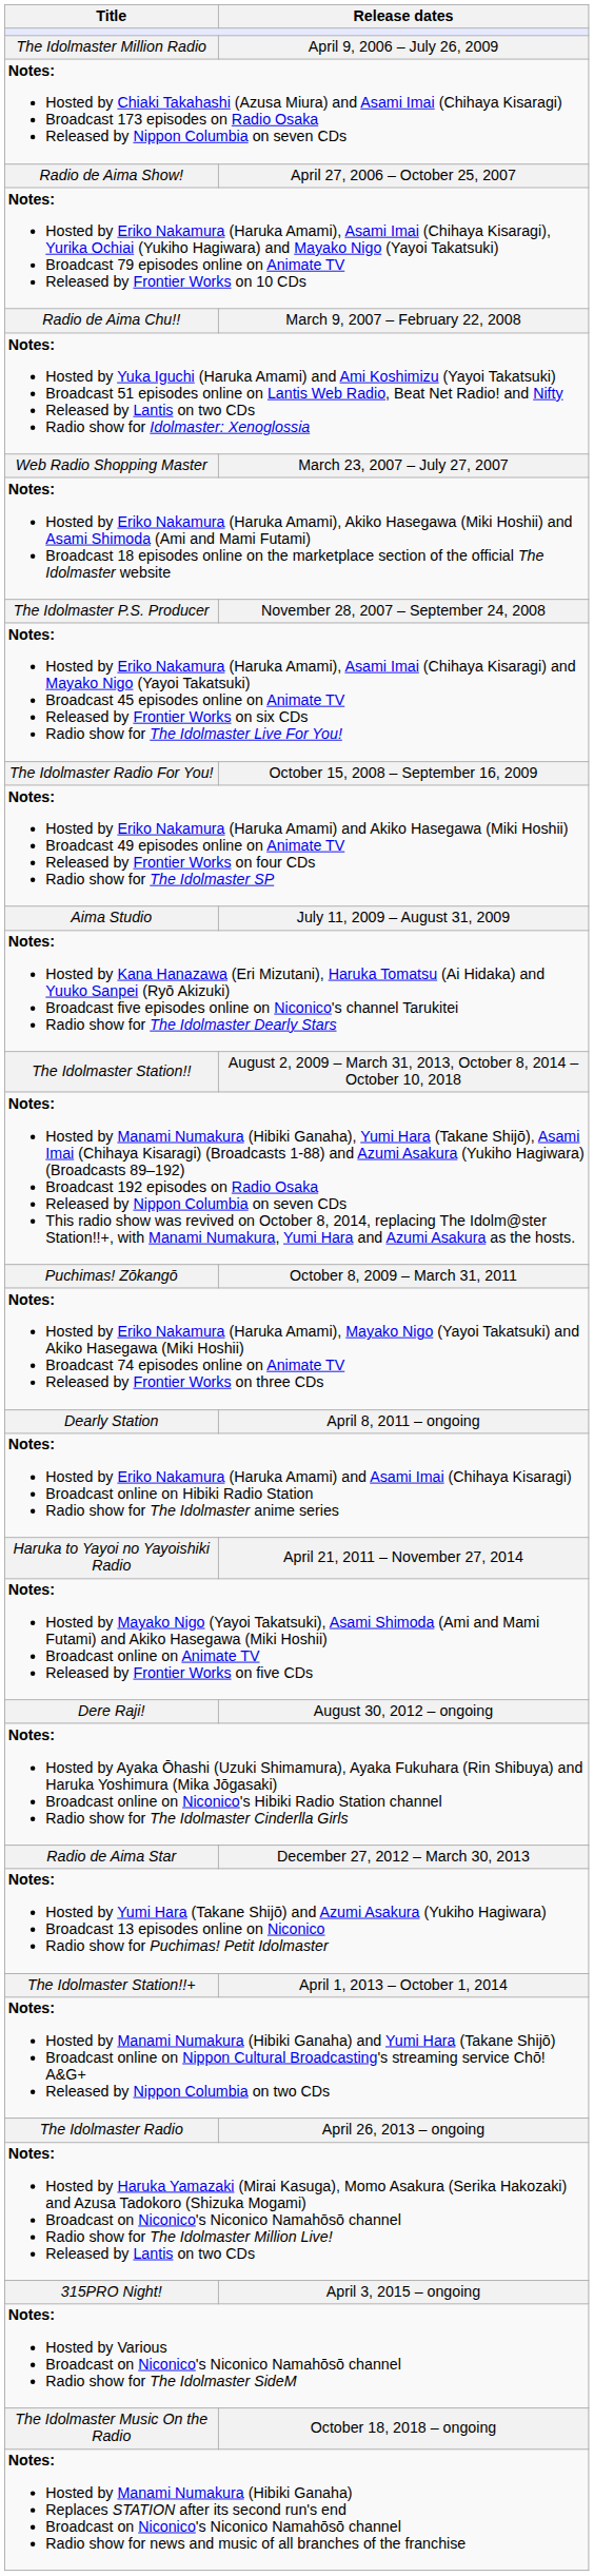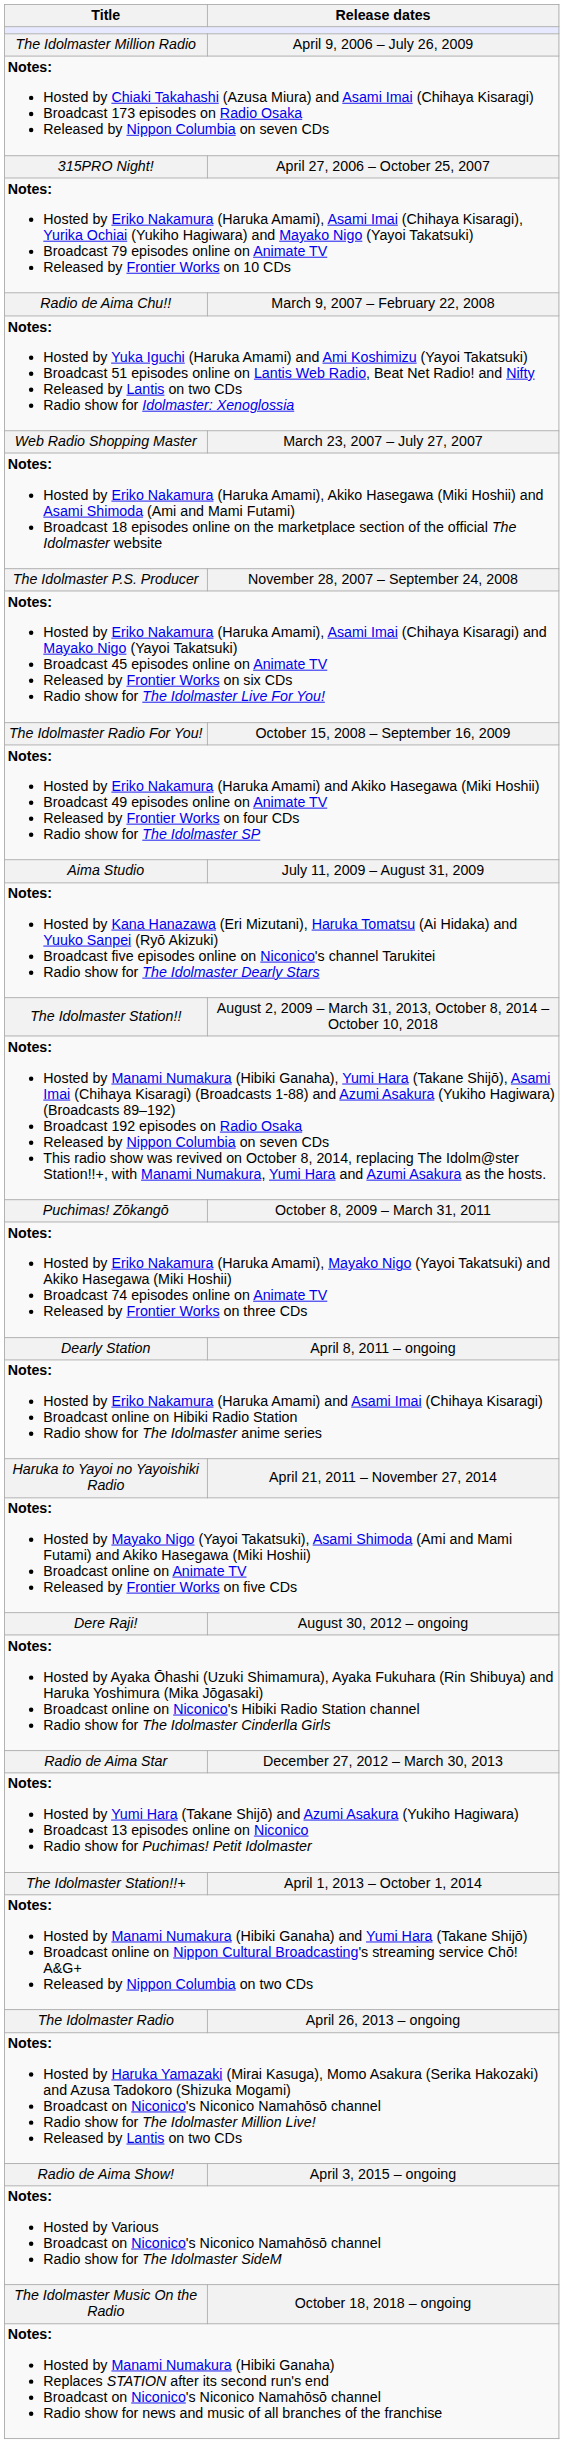row 5 | Title: Radio de Aima Show! -> 315PRO Night!
row 33 | Title: 315PRO Night! -> Radio de Aima Show!
